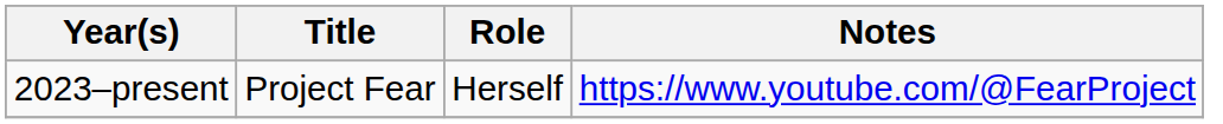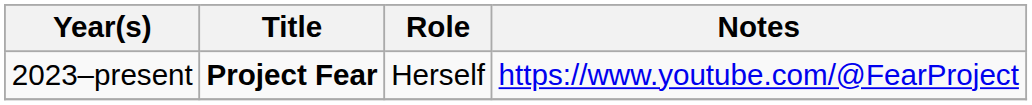2023–present | Title: normal -> bold
